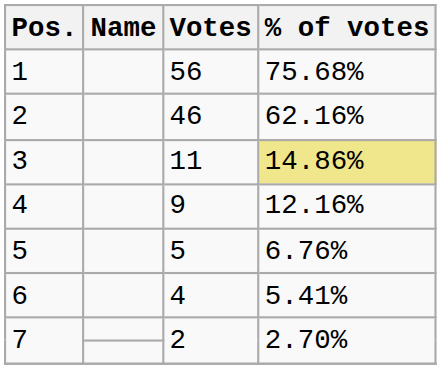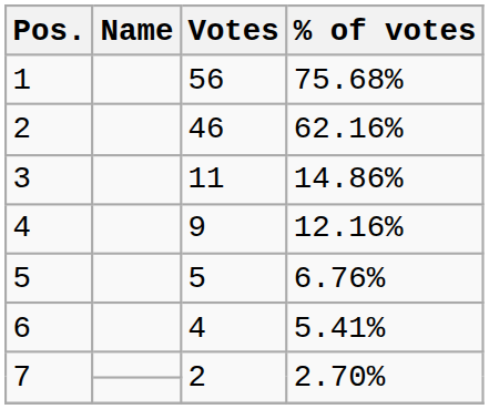3 | % of votes: khaki background -> no background
